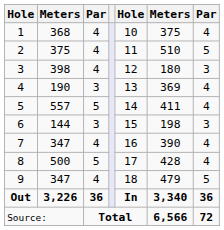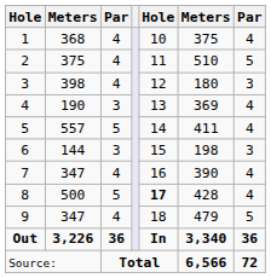8 | column 5: normal -> bold
